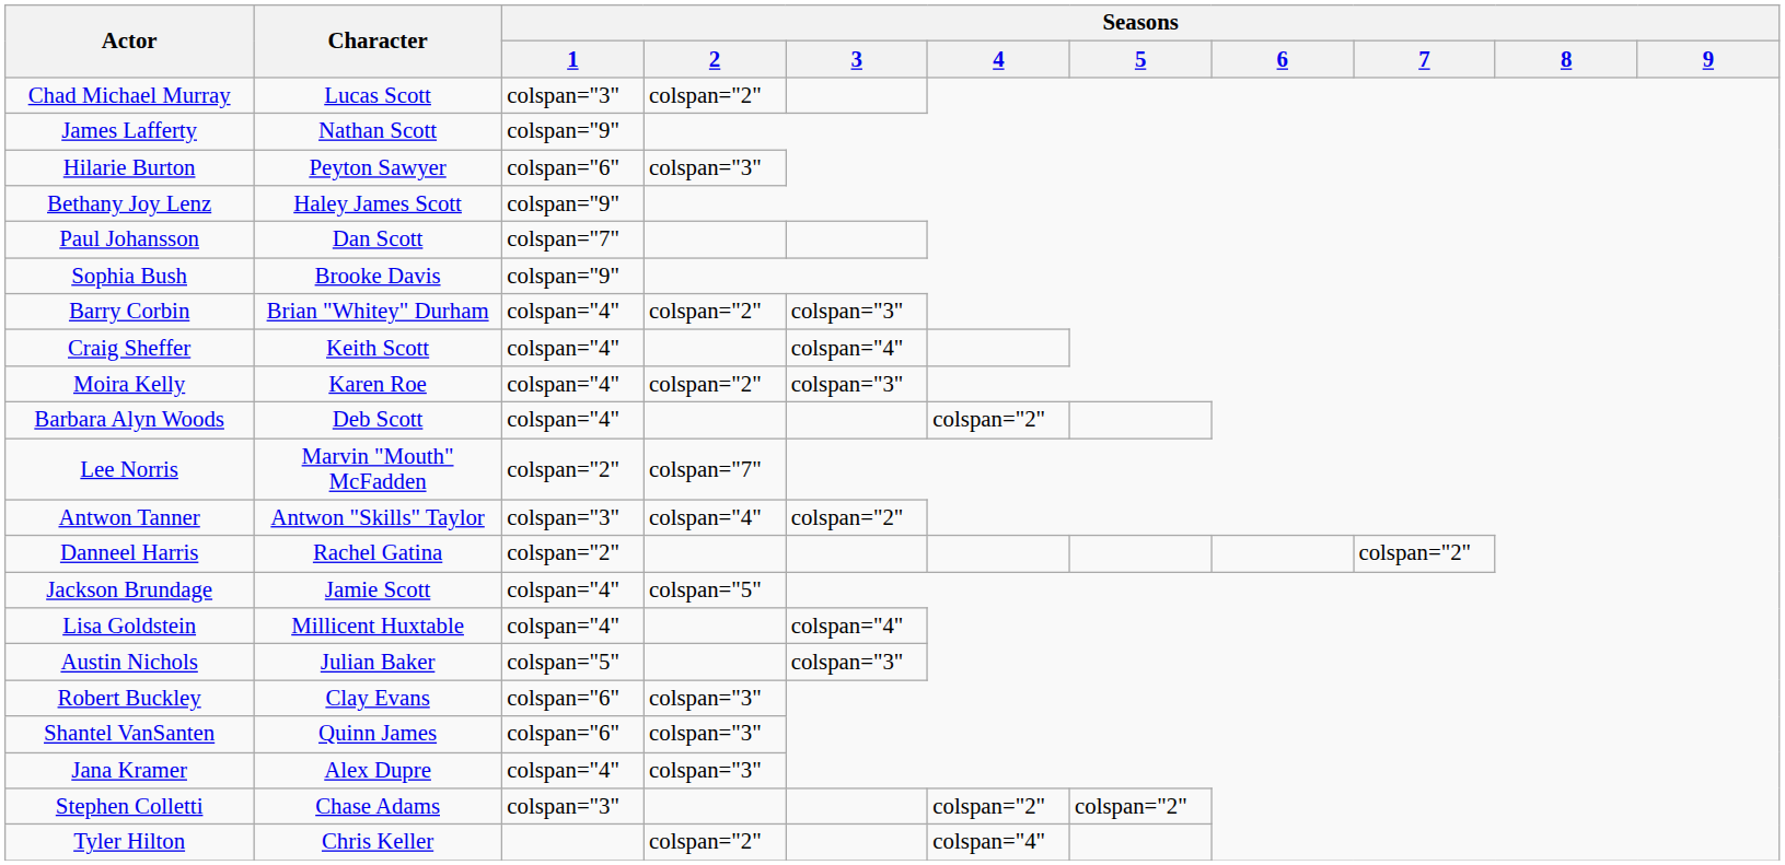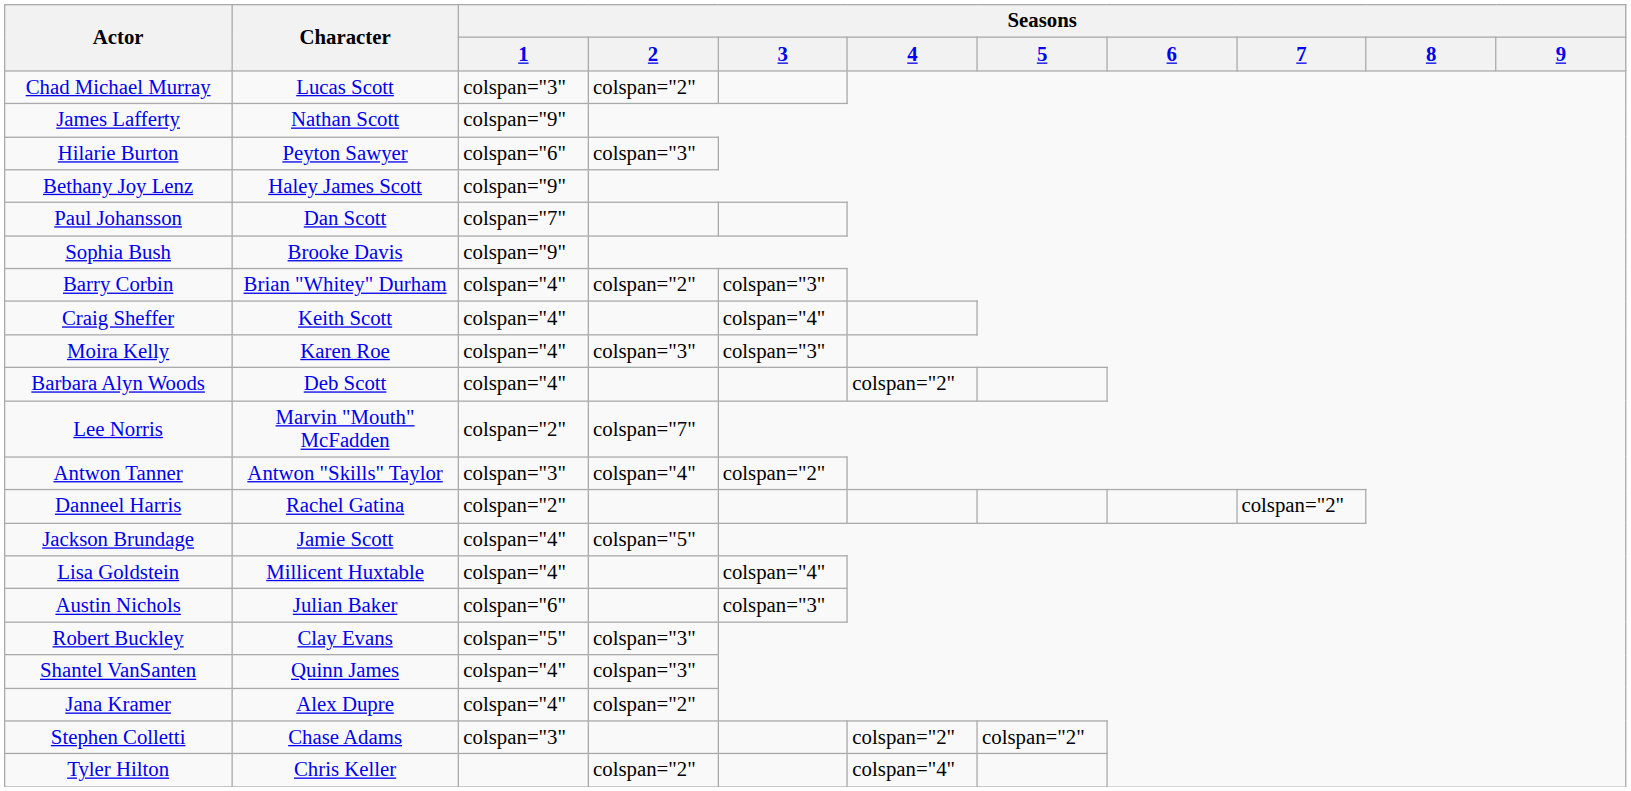Moira Kelly | Seasons / 2: colspan="2" -> colspan="3"
Austin Nichols | Seasons / 1: colspan="5" -> colspan="6"
Robert Buckley | Seasons / 1: colspan="6" -> colspan="5"
Shantel VanSanten | Seasons / 1: colspan="6" -> colspan="4"
Jana Kramer | Seasons / 2: colspan="3" -> colspan="2"
